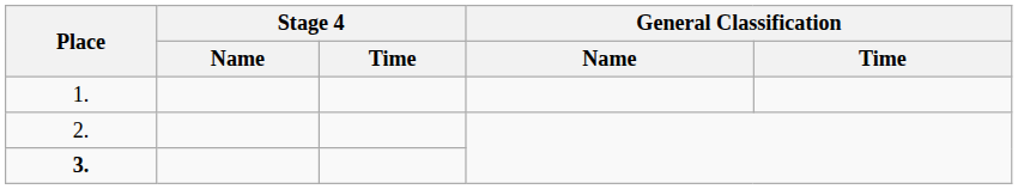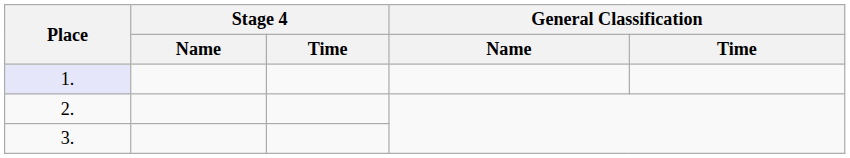1. | Place: no background -> lavender background
3. | Place: bold -> normal
